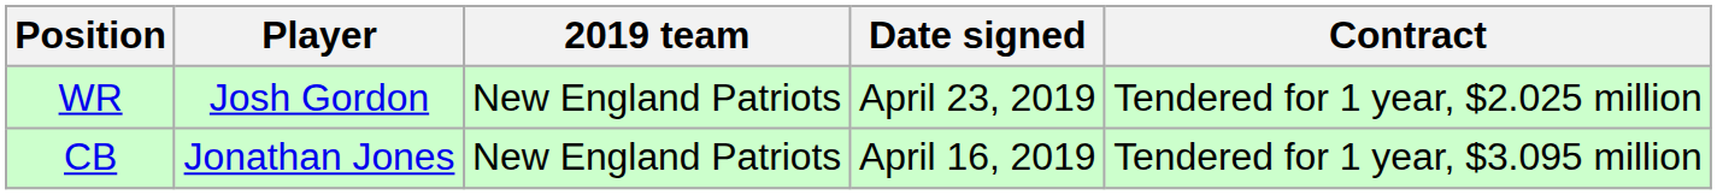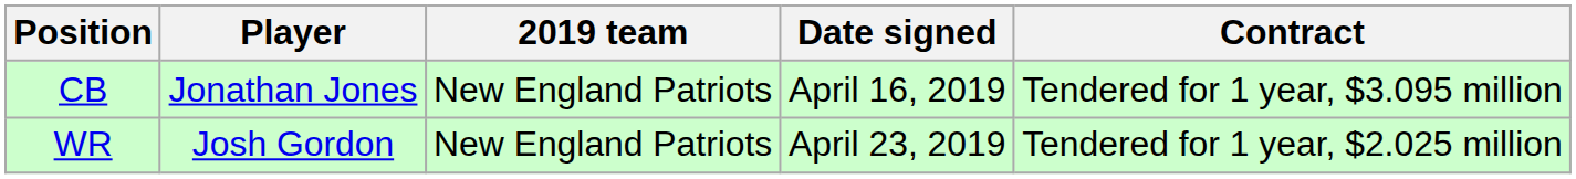rows swapped: CB <-> WR
